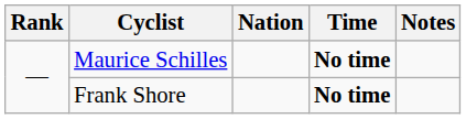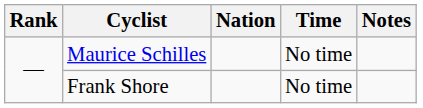Maurice Schilles | Time: bold -> normal
Frank Shore | Time: bold -> normal
